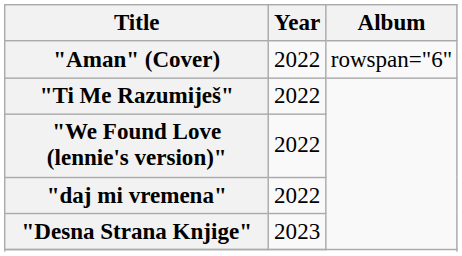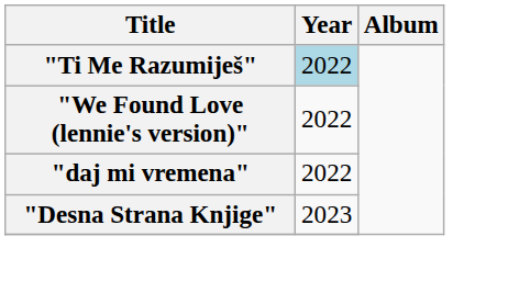- row: "Aman" (Cover) | 2022 | rowspan="6"
"Ti Me Razumiješ" | Year: no background -> lightblue background
